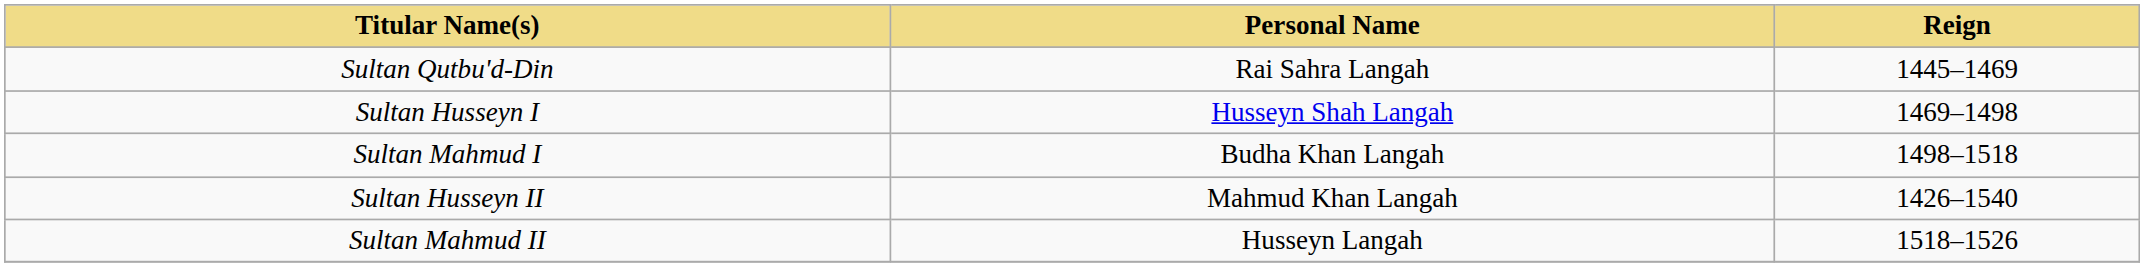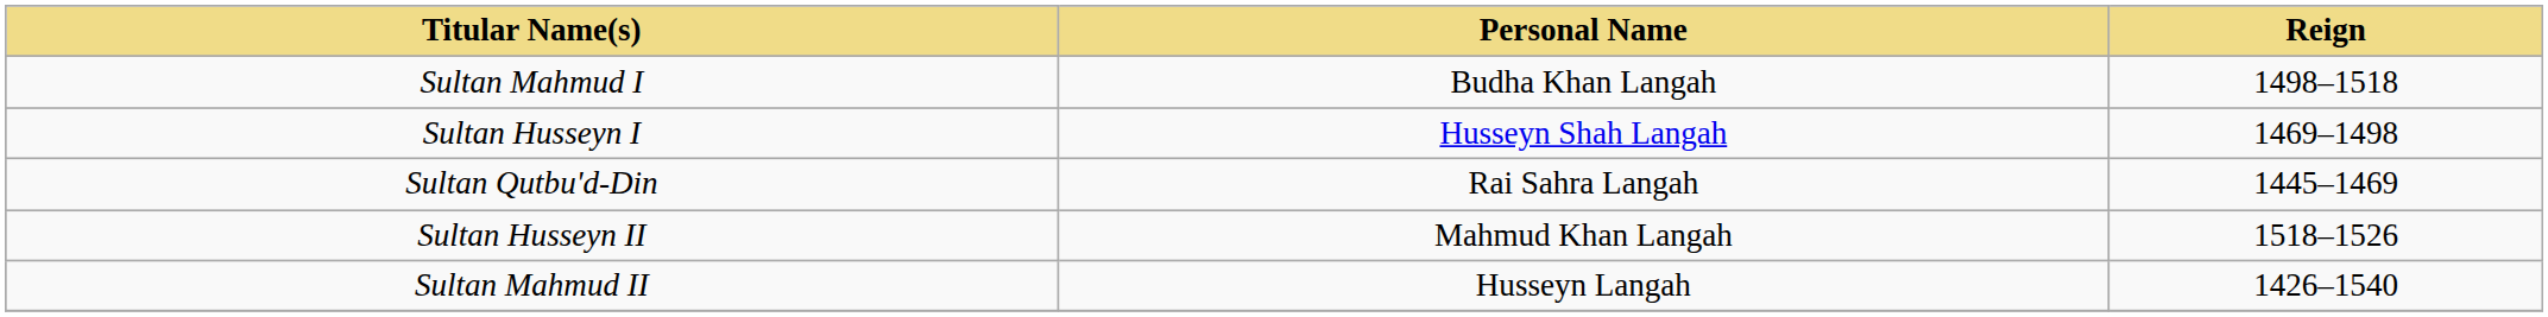rows swapped: Sultan Qutbu'd-Din <-> Sultan Mahmud I
Sultan Husseyn II | Reign: 1426–1540 -> 1518–1526
Sultan Mahmud II | Reign: 1518–1526 -> 1426–1540
